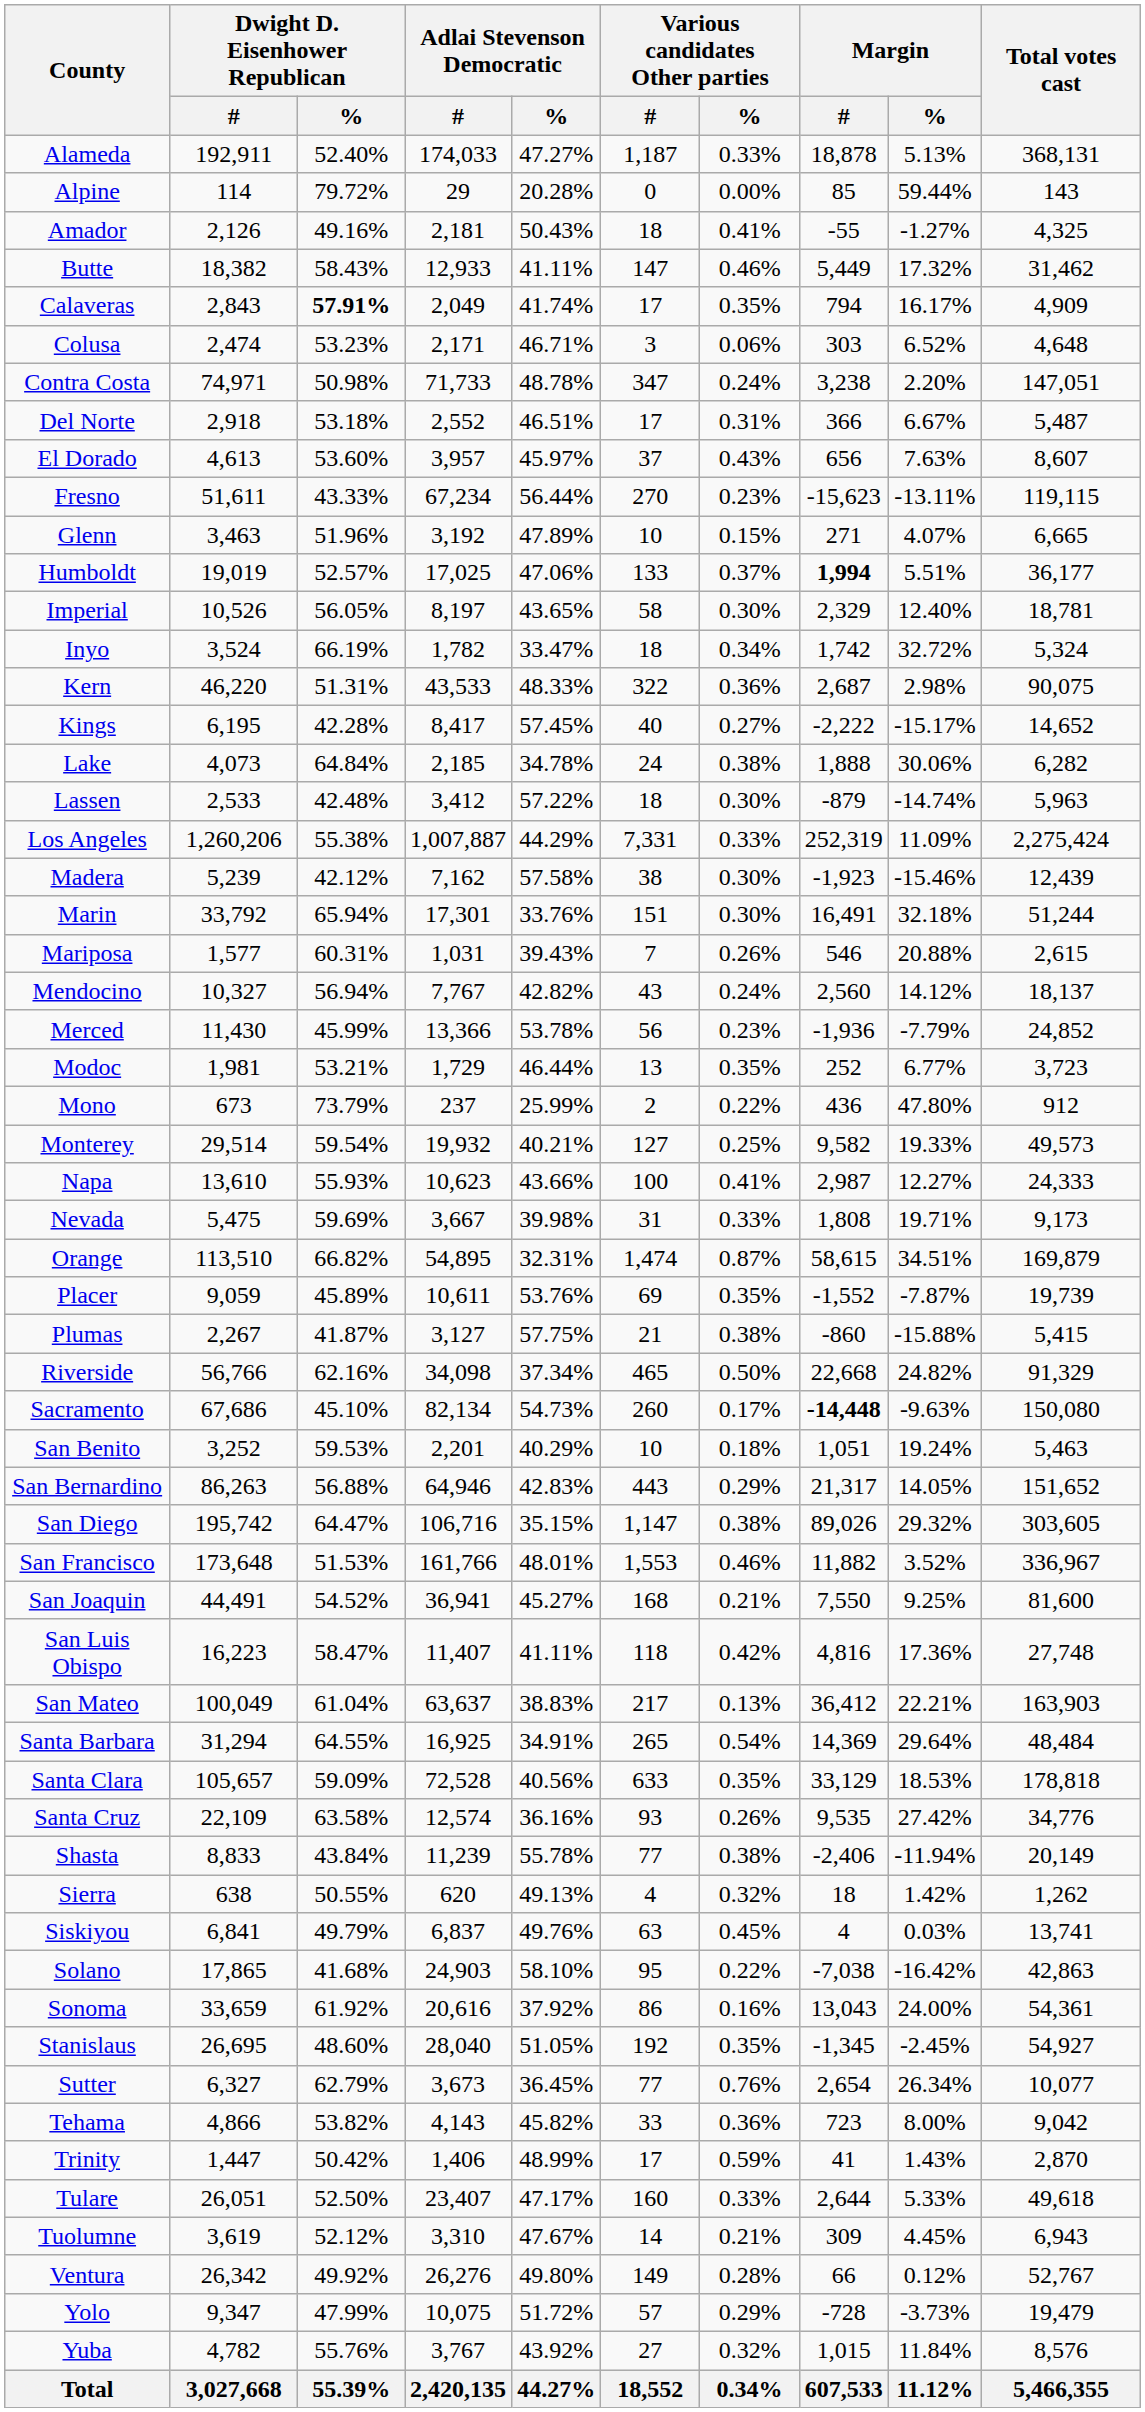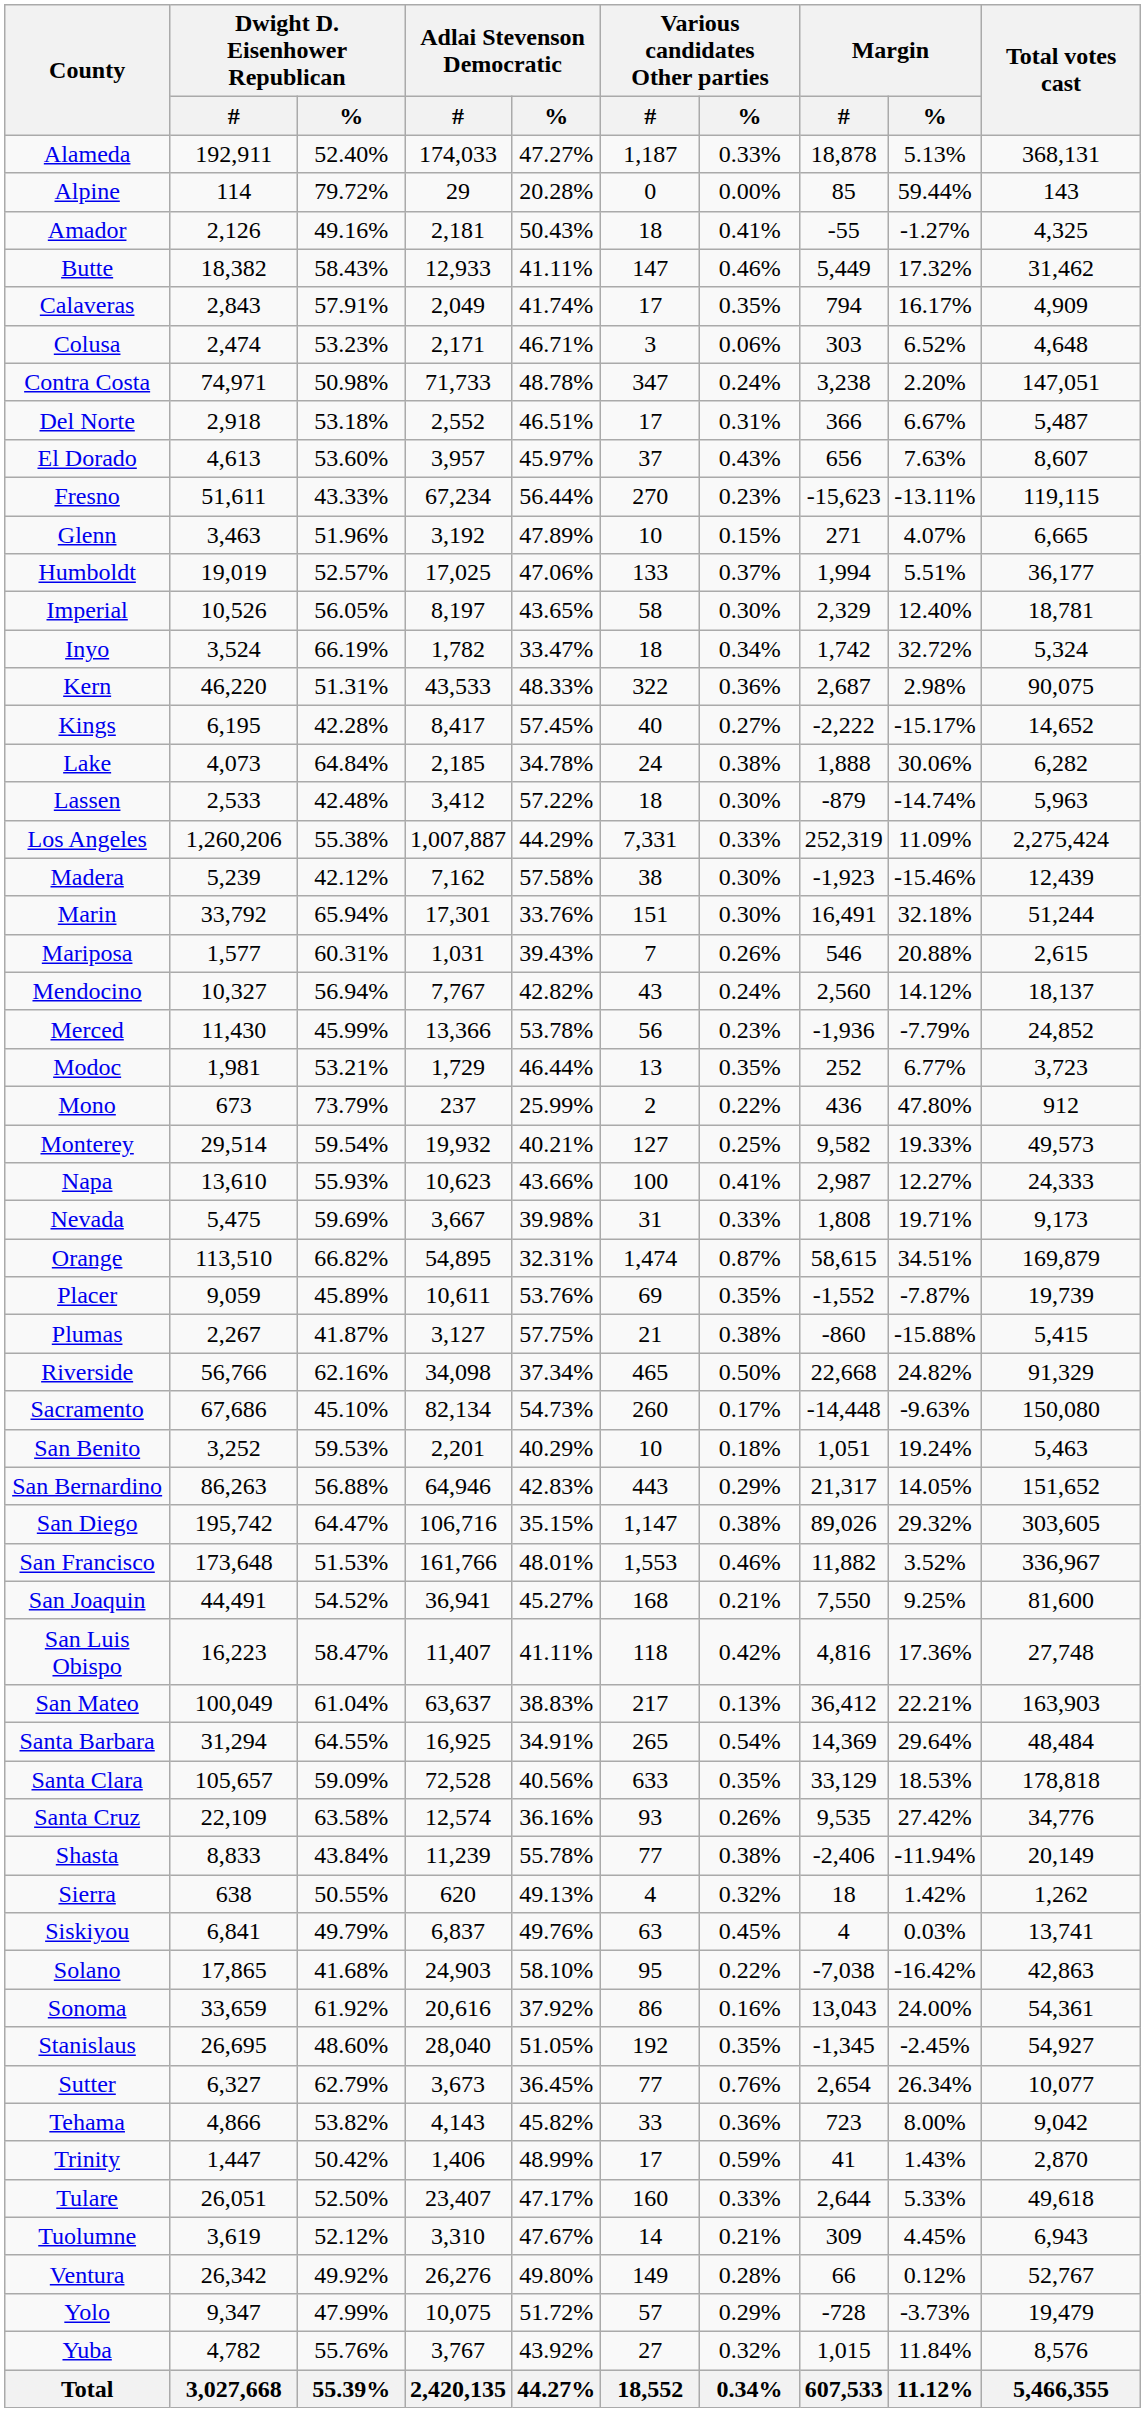Calaveras | Dwight D. Eisenhower Republican / %: bold -> normal
Humboldt | Margin / #: bold -> normal
Sacramento | Margin / #: bold -> normal
